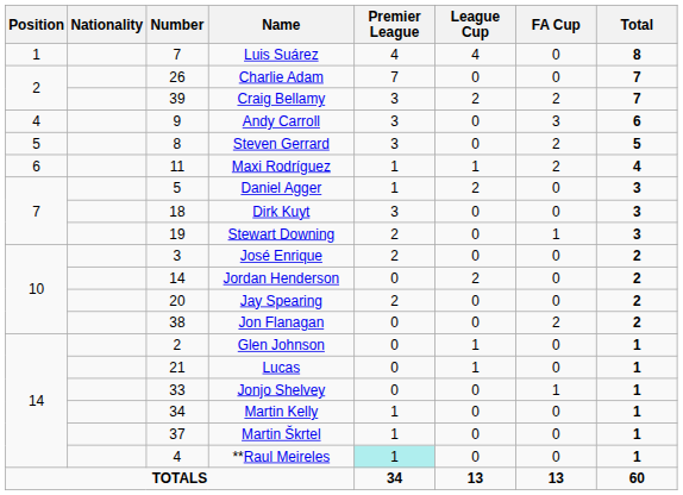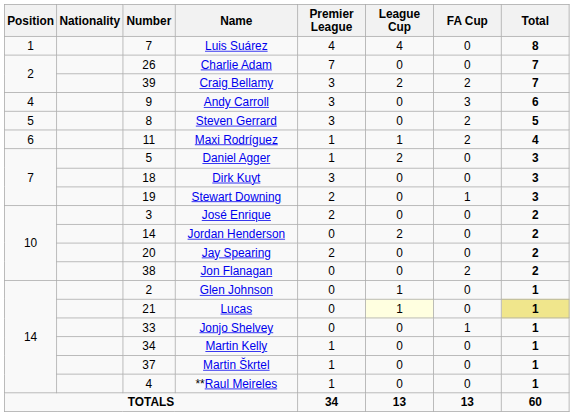Lucas | League Cup: no background -> lightyellow background
Lucas | Total: no background -> khaki background
**Raul Meireles | Premier League: paleturquoise background -> no background
